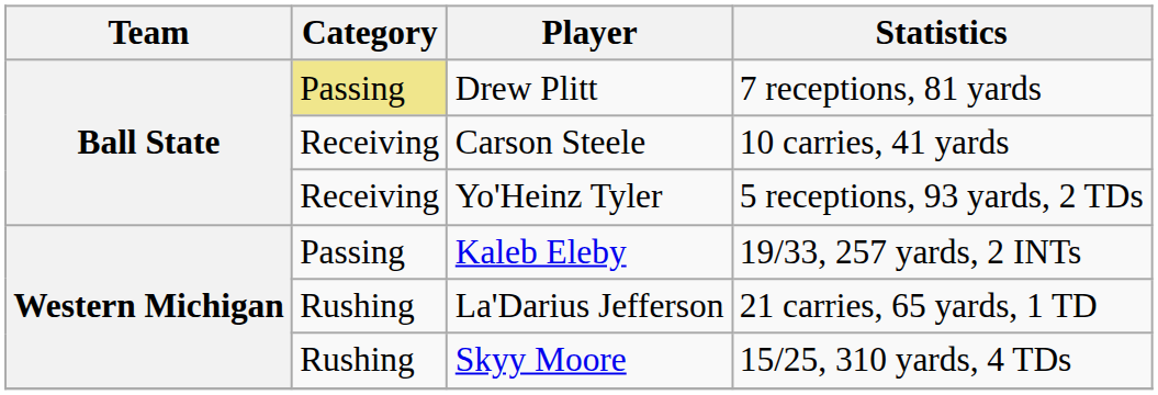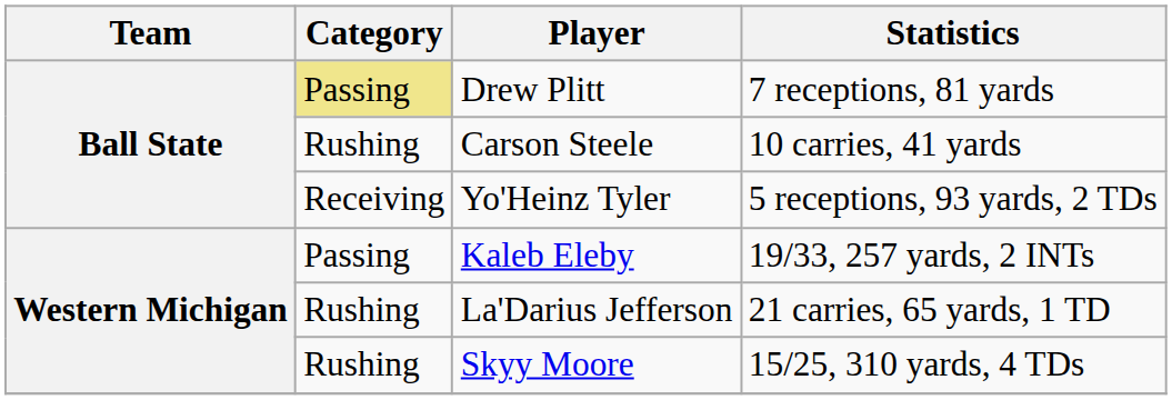Carson Steele | Category: Receiving -> Rushing
